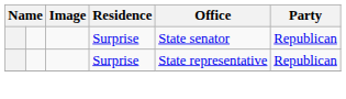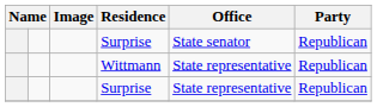+ row: Wittmann | State representative | Republican
